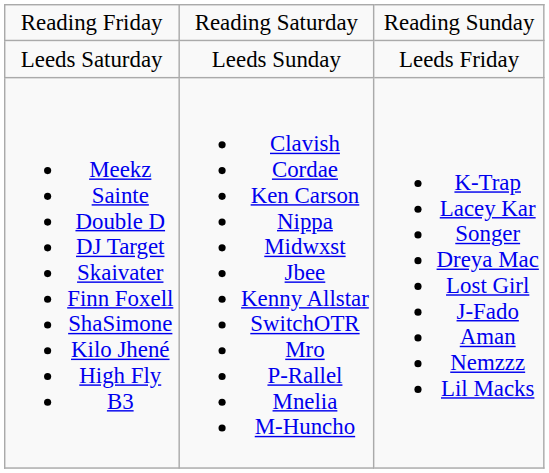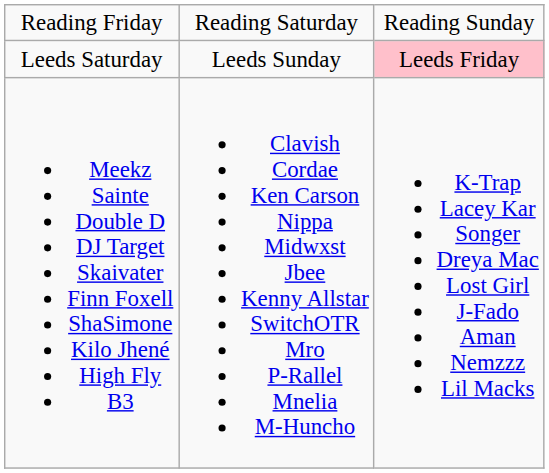Leeds Saturday | column 3: no background -> pink background
